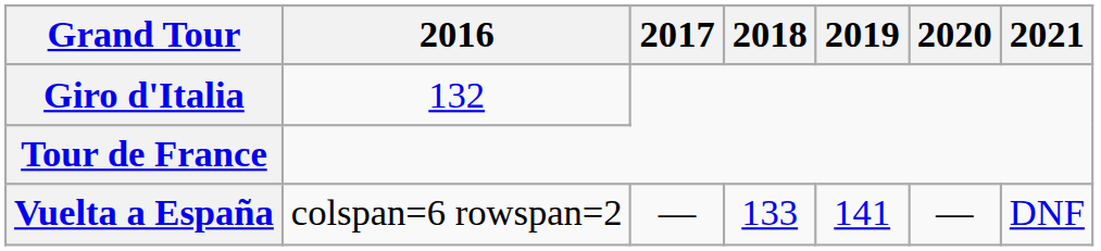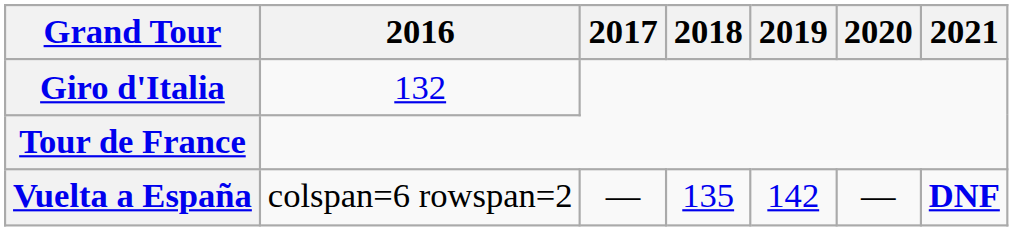Vuelta a España | 2018: 133 -> 135
Vuelta a España | 2019: 141 -> 142
Vuelta a España | 2021: normal -> bold
